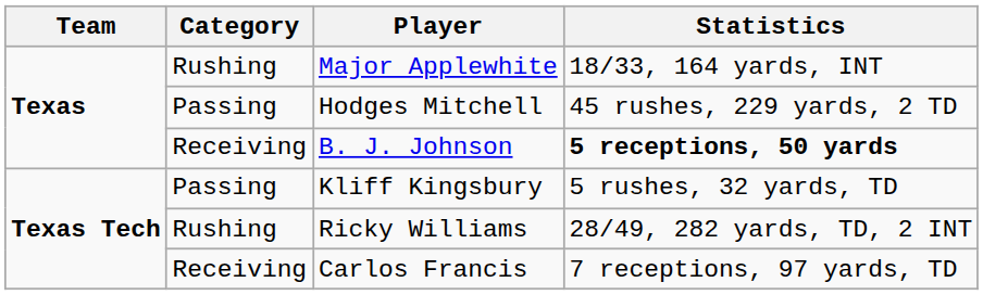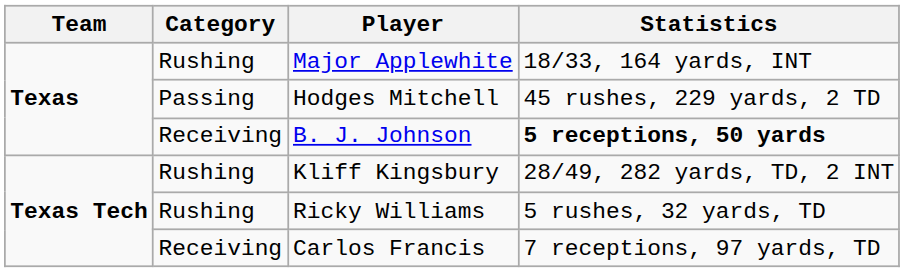Kliff Kingsbury | Category: Passing -> Rushing
Kliff Kingsbury | Statistics: 5 rushes, 32 yards, TD -> 28/49, 282 yards, TD, 2 INT
Ricky Williams | Statistics: 28/49, 282 yards, TD, 2 INT -> 5 rushes, 32 yards, TD
